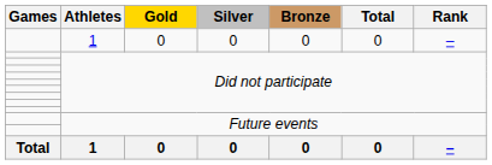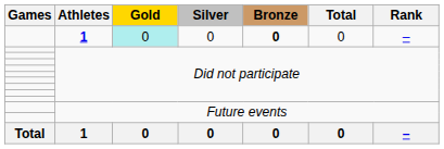row 2 | Athletes: normal -> bold
row 2 | Gold: no background -> paleturquoise background
row 2 | Bronze: normal -> bold
